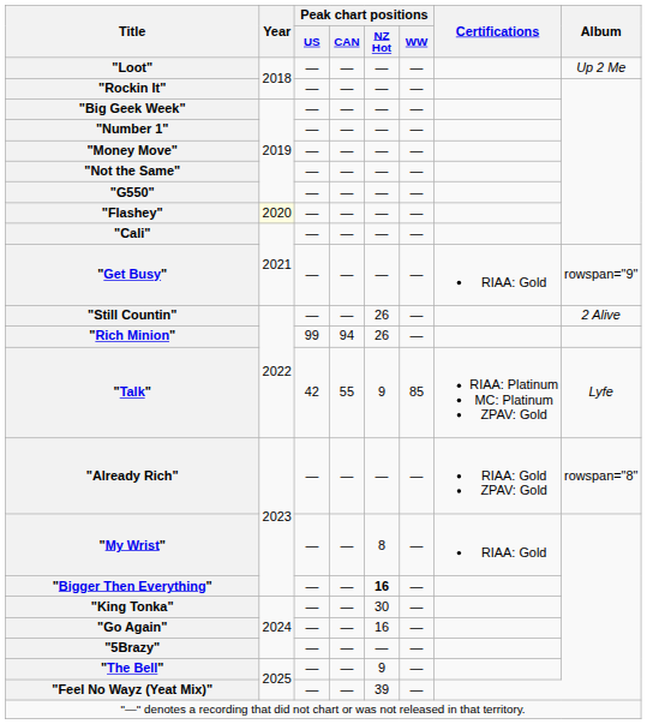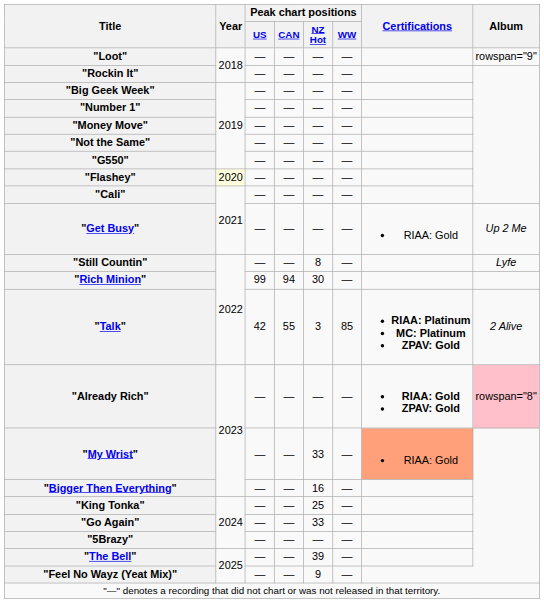"Loot" | Album: Up 2 Me -> rowspan="9"
"Get Busy" | Album: rowspan="9" -> Up 2 Me
"Still Countin" | Peak chart positions / NZ Hot: 26 -> 8
"Still Countin" | Album: 2 Alive -> Lyfe
"Rich Minion" | Peak chart positions / NZ Hot: 26 -> 30
"Talk" | Peak chart positions / NZ Hot: 9 -> 3
"Talk" | Certifications: normal -> bold
"Talk" | Album: Lyfe -> 2 Alive
"Already Rich" | Certifications: normal -> bold
"Already Rich" | Album: no background -> pink background
"My Wrist" | Peak chart positions / NZ Hot: 8 -> 33
"My Wrist" | Certifications: no background -> lightsalmon background
"Bigger Then Everything" | Peak chart positions / NZ Hot: bold -> normal
"King Tonka" | Peak chart positions / NZ Hot: 30 -> 25
"Go Again" | Peak chart positions / NZ Hot: 16 -> 33
"The Bell" | Peak chart positions / NZ Hot: 9 -> 39
"Feel No Wayz (Yeat Mix)" | Peak chart positions / NZ Hot: 39 -> 9
